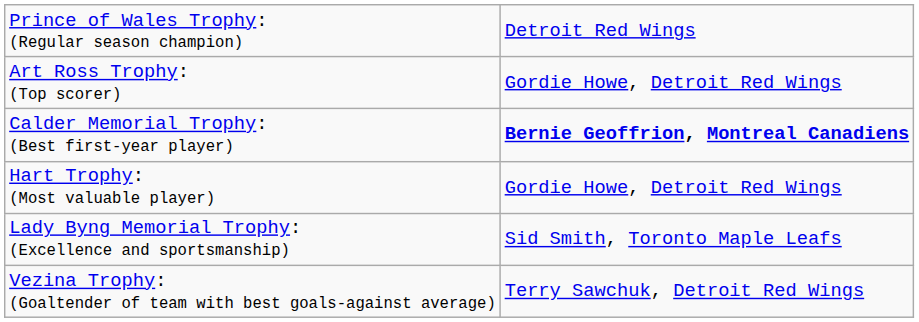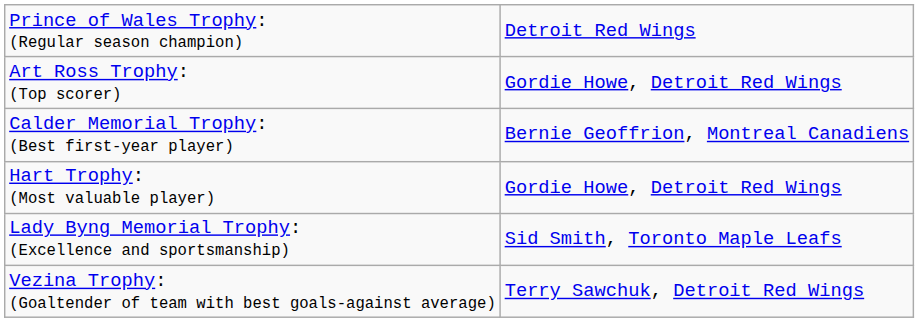Calder Memorial Trophy: (Best first-year player) | column 2: bold -> normal
